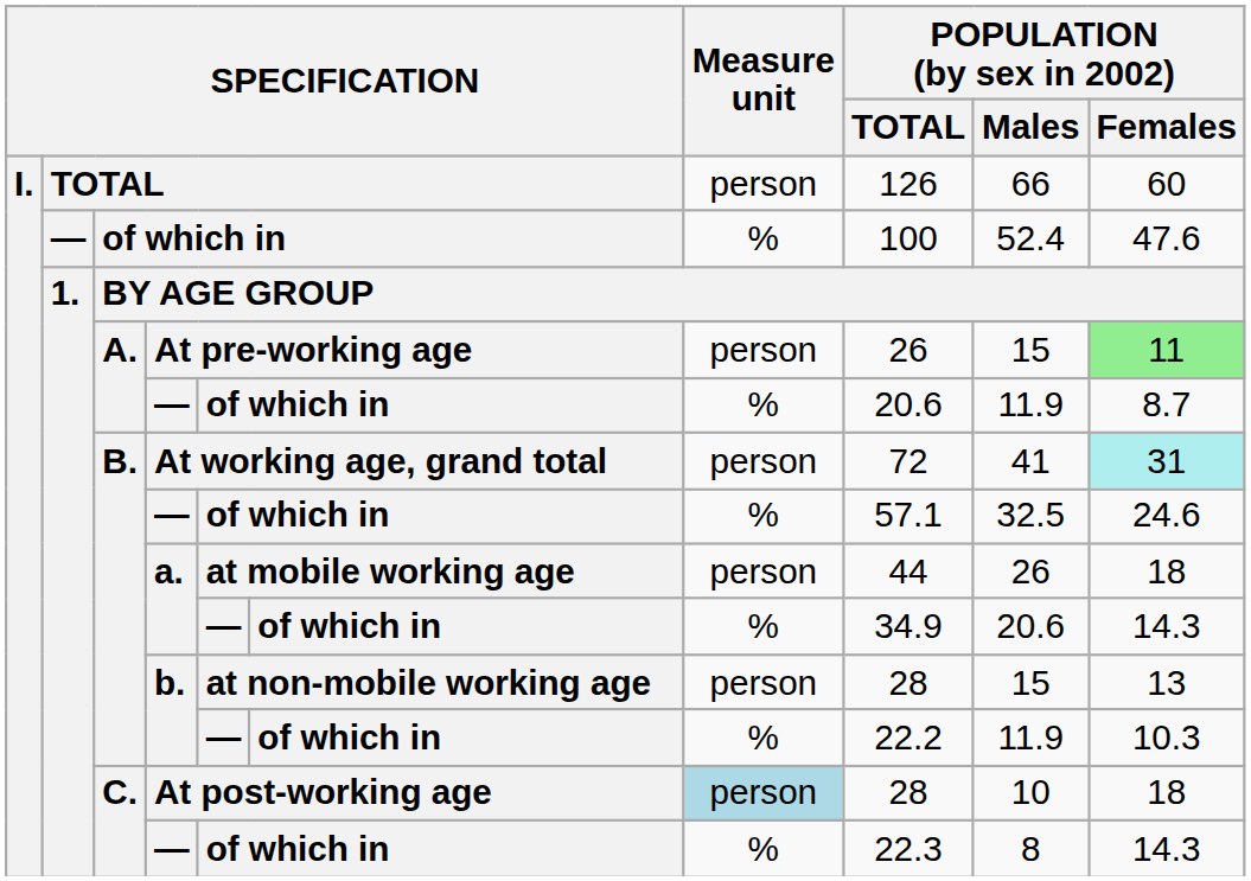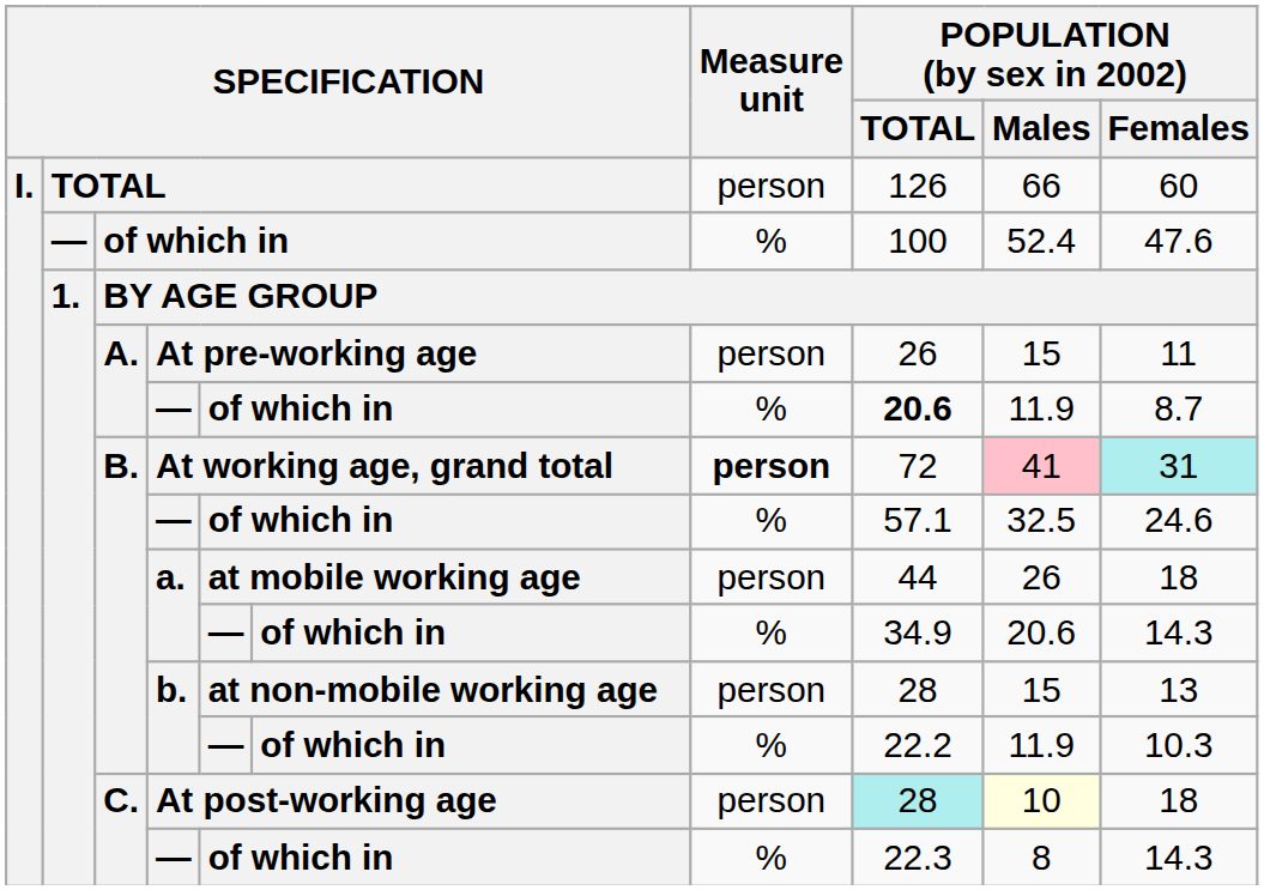At pre-working age | POPULATION (by sex in 2002) / Females: lightgreen background -> no background
A. / — | POPULATION (by sex in 2002) / TOTAL: normal -> bold
At working age, grand total | Measure unit: normal -> bold
At working age, grand total | POPULATION (by sex in 2002) / Males: no background -> pink background
At post-working age | Measure unit: lightblue background -> no background
At post-working age | POPULATION (by sex in 2002) / TOTAL: no background -> paleturquoise background
At post-working age | POPULATION (by sex in 2002) / Males: no background -> lightyellow background
